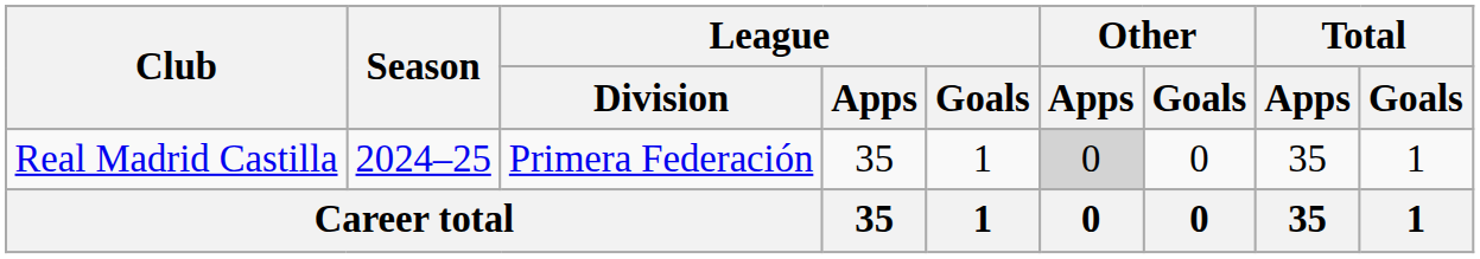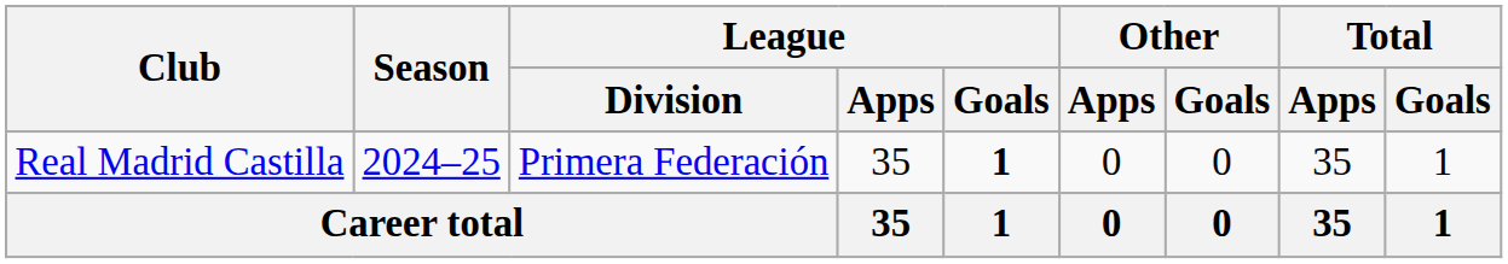Real Madrid Castilla | League / Goals: normal -> bold
Real Madrid Castilla | Other / Apps: lightgrey background -> no background
